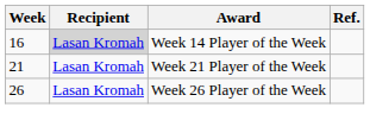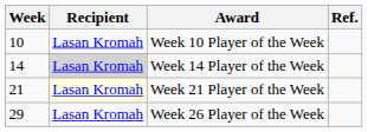+ row: 10 | Lasan Kromah | Week 10 Player of the Week
Week 14 Player of the Week | Week: 16 -> 14
Week 21 Player of the Week | Recipient: no background -> lightyellow background
Week 26 Player of the Week | Week: 26 -> 29
